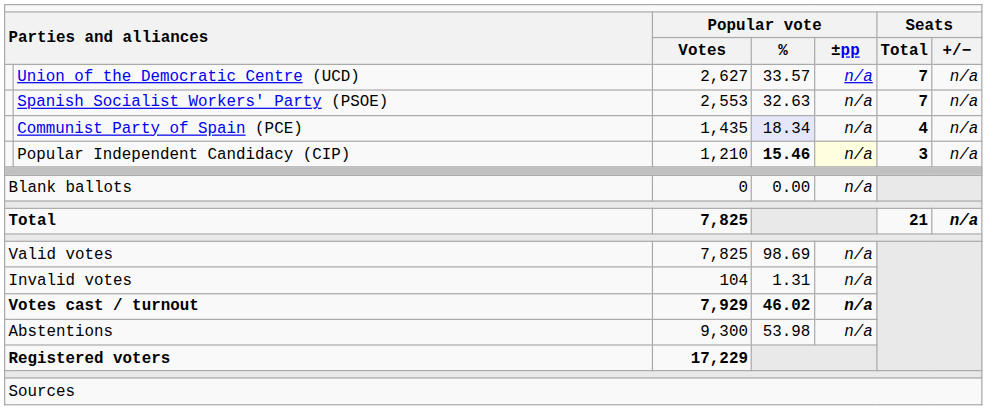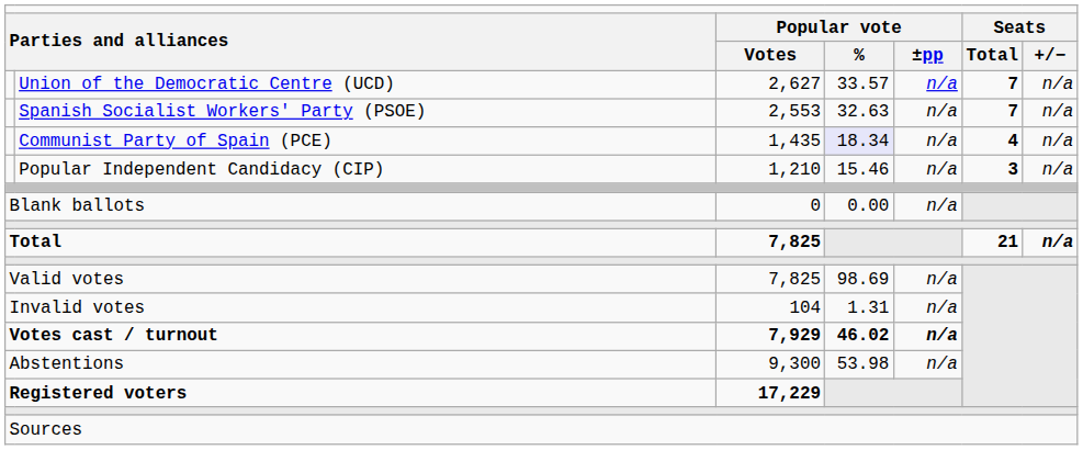Popular Independent Candidacy (CIP) | column 4: bold -> normal
Popular Independent Candidacy (CIP) | column 5: lightyellow background -> no background
